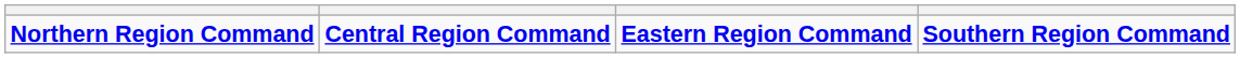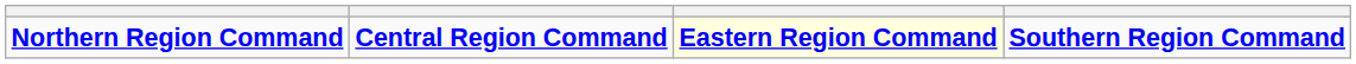Northern Region Command | column 3: no background -> lightyellow background
